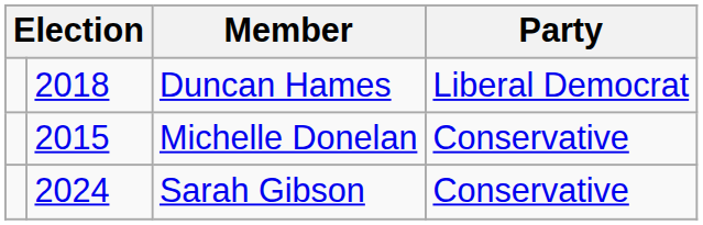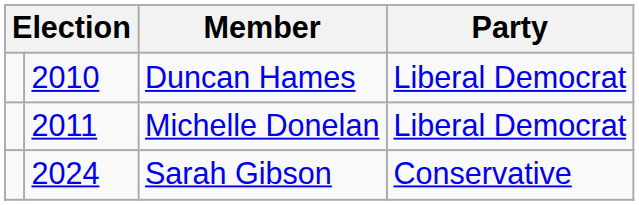Duncan Hames | column 2: 2018 -> 2010
Michelle Donelan | column 2: 2015 -> 2011
Michelle Donelan | Party: Conservative -> Liberal Democrat
